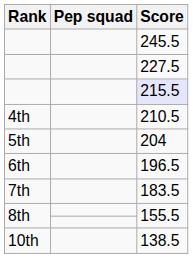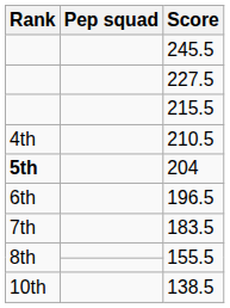215.5 | Score: lavender background -> no background
204 | Rank: normal -> bold
